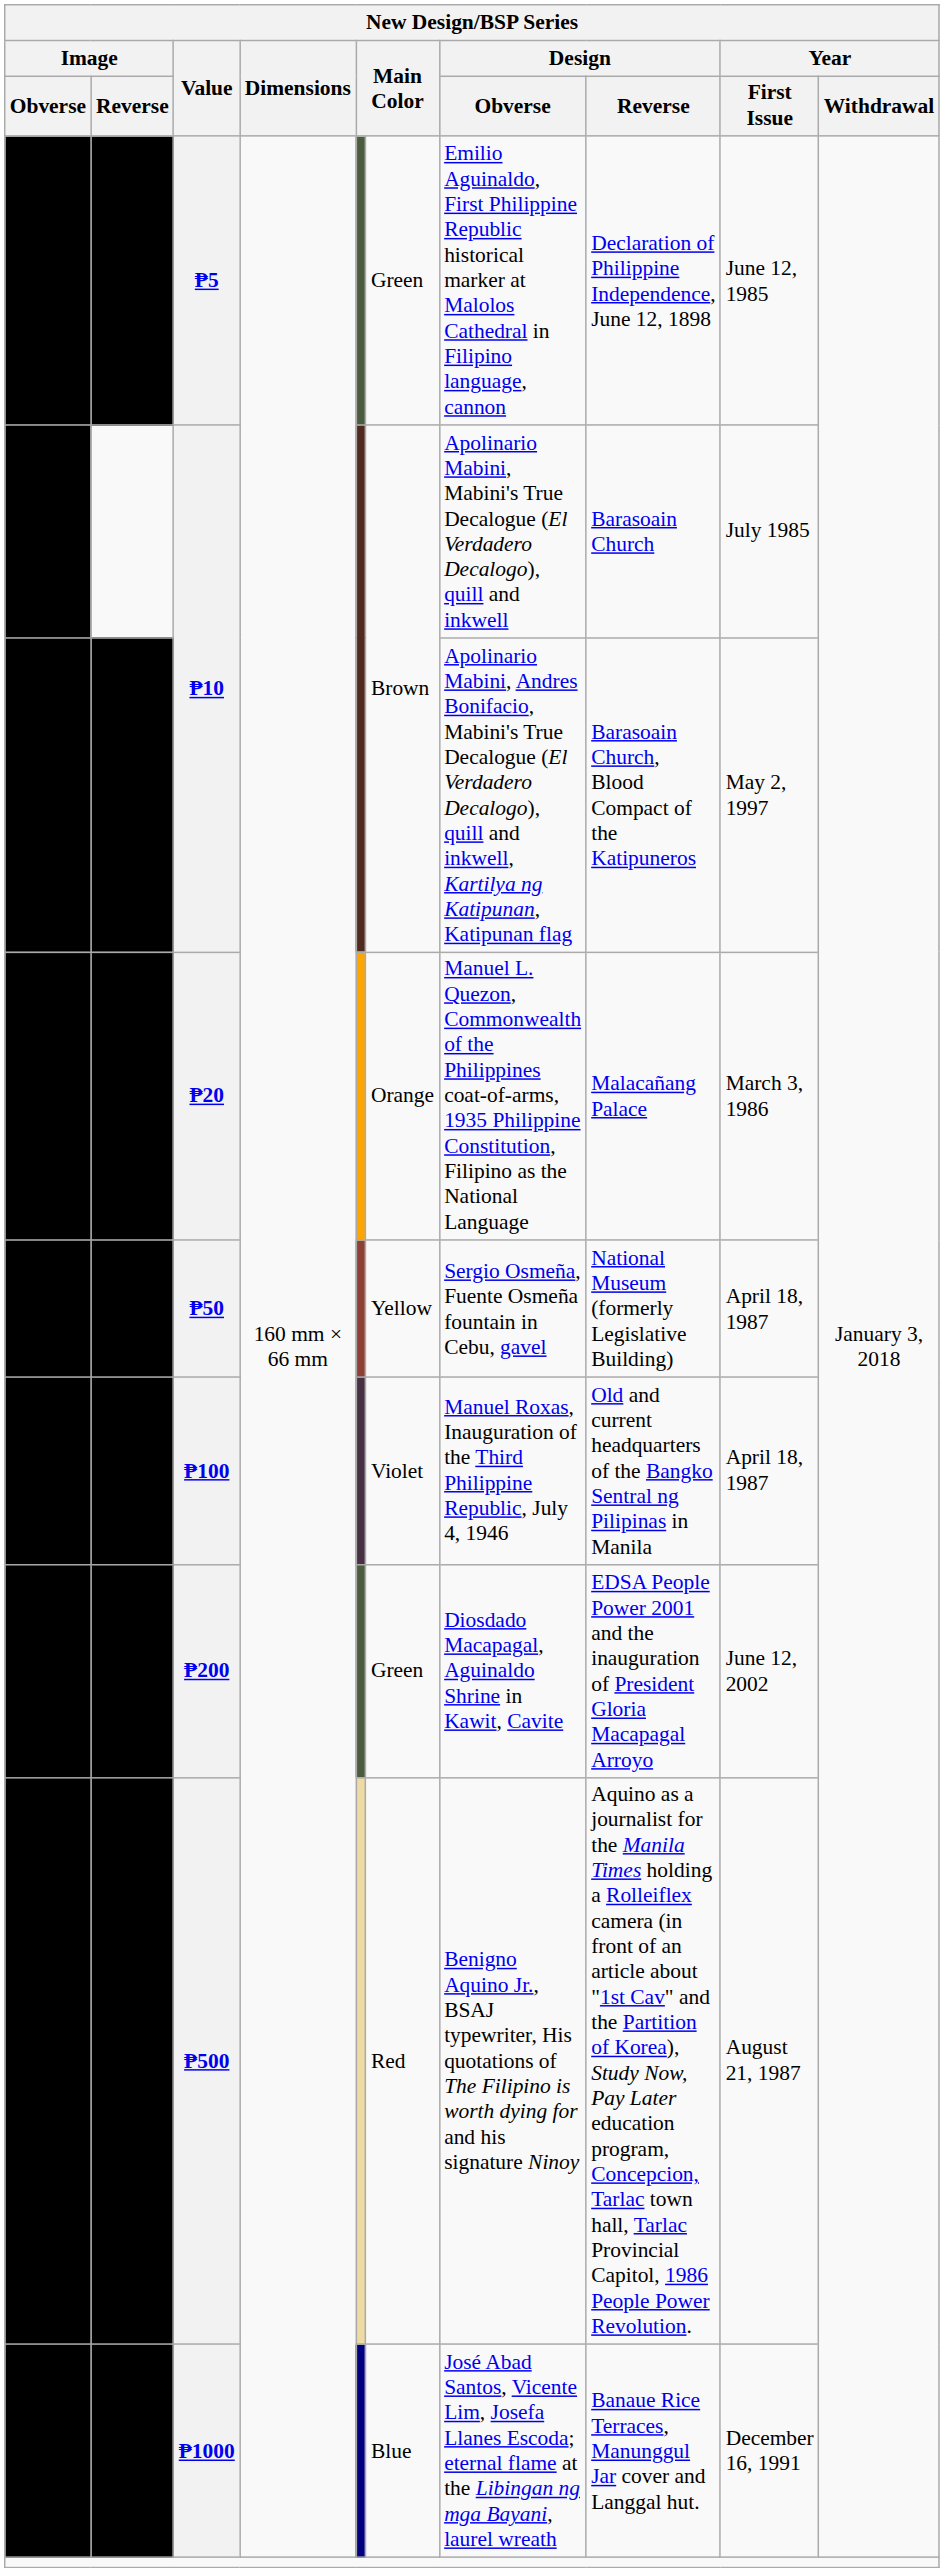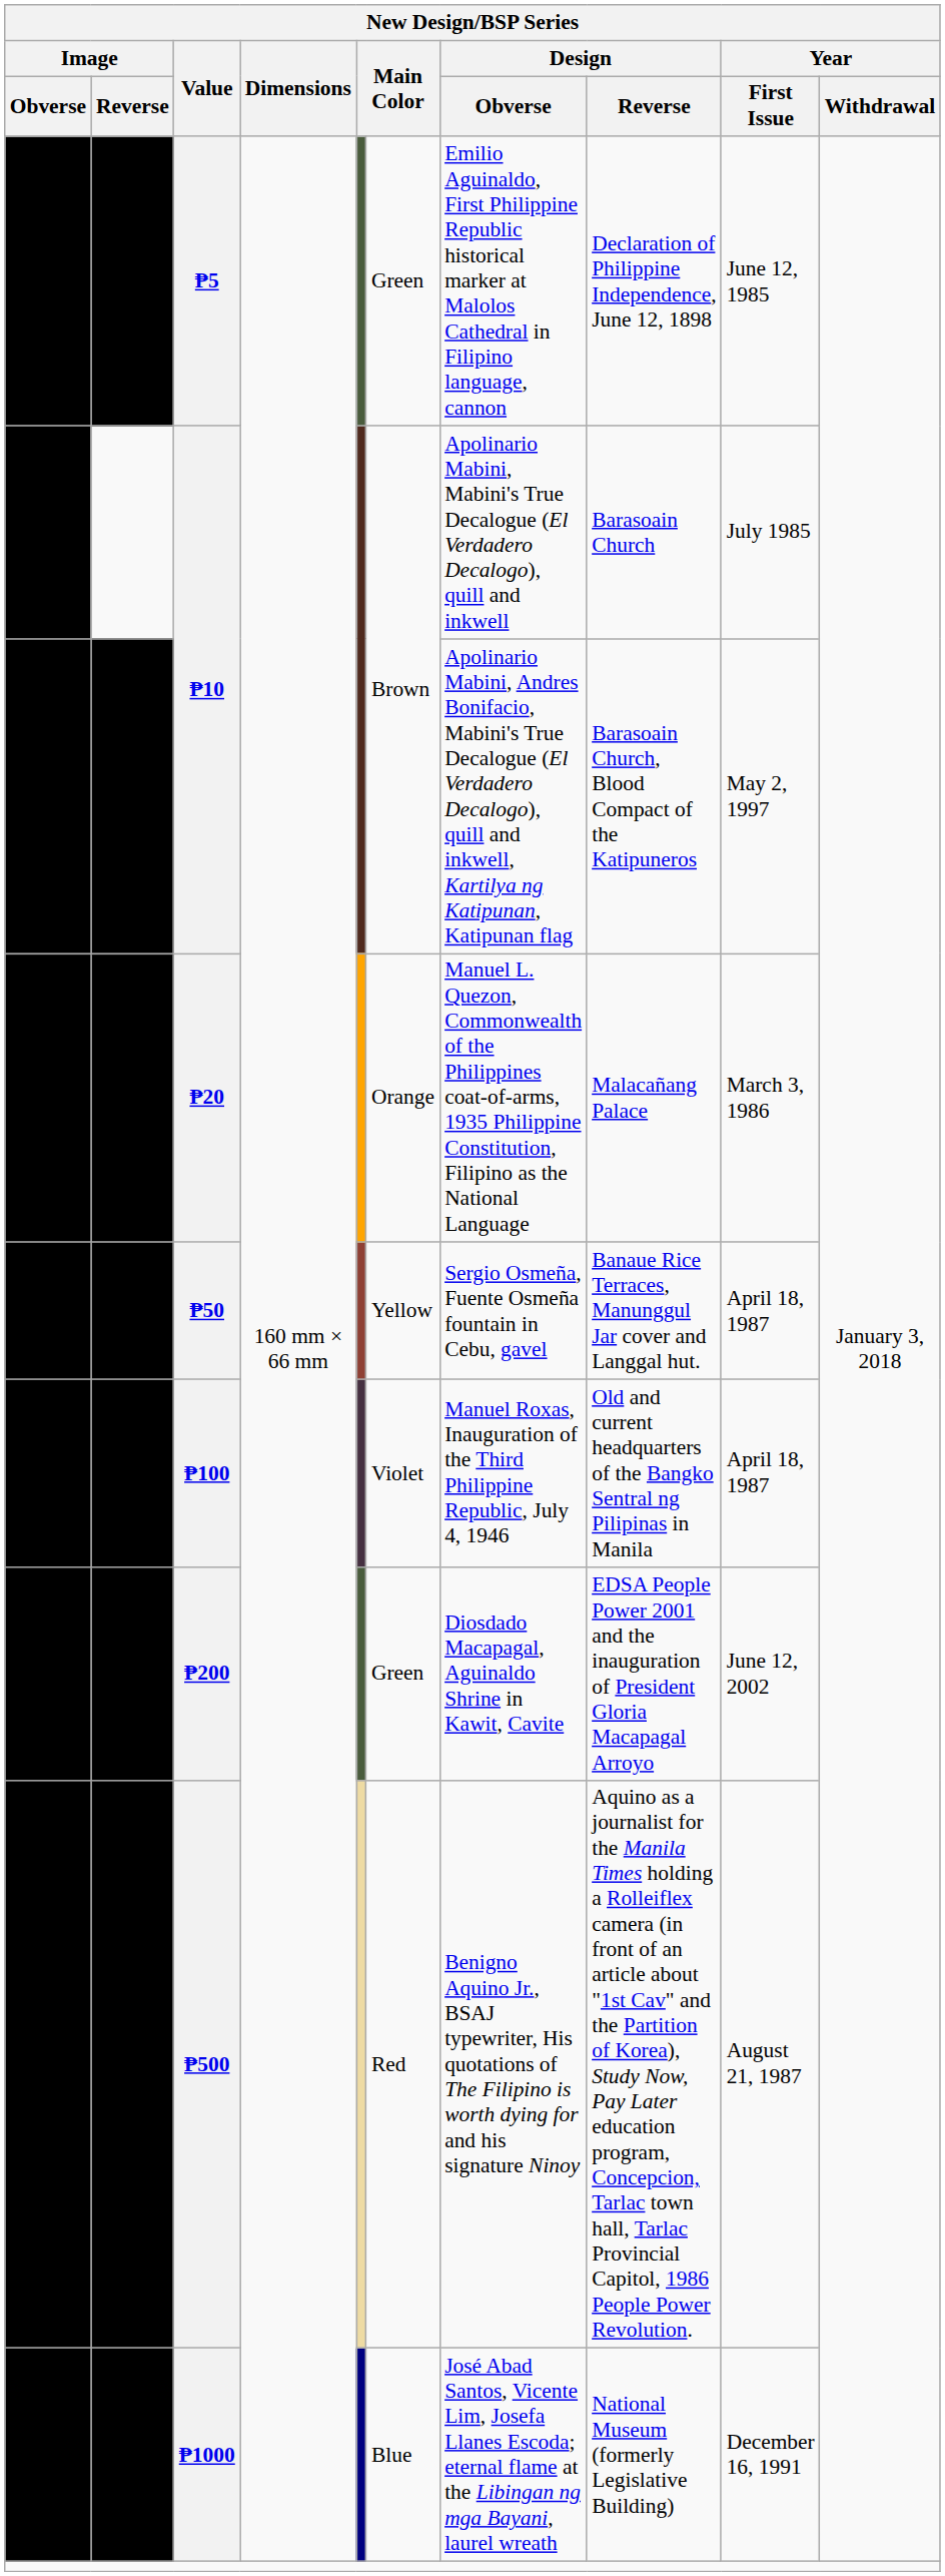₱50 | Design / Reverse: National Museum (formerly Legislative Building) -> Banaue Rice Terraces, Manunggul Jar cover and Langgal hut.
₱1000 | Design / Reverse: Banaue Rice Terraces, Manunggul Jar cover and Langgal hut. -> National Museum (formerly Legislative Building)
